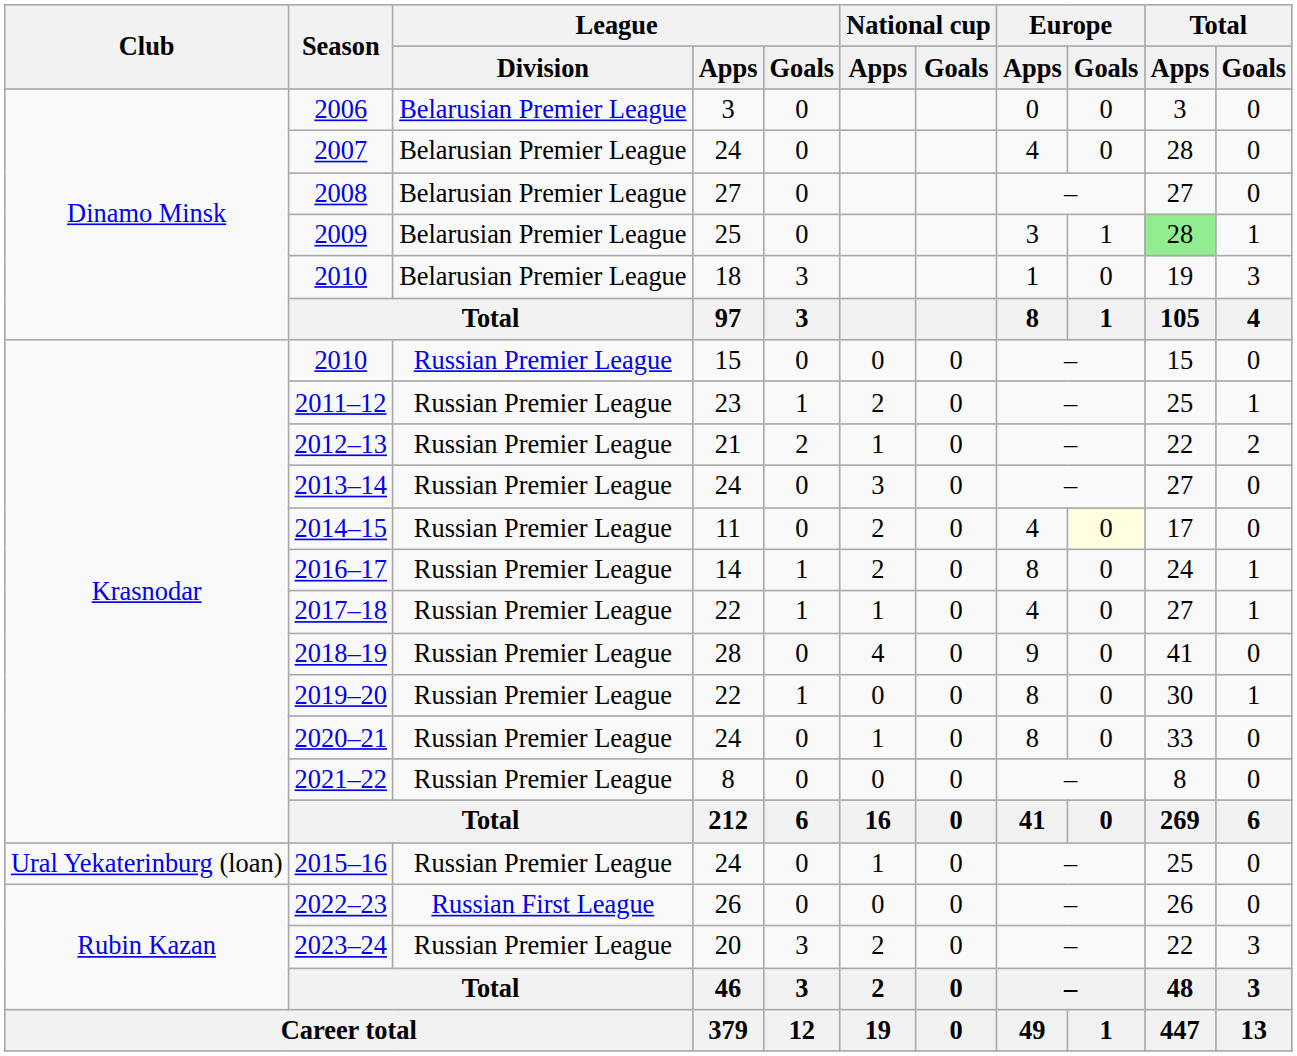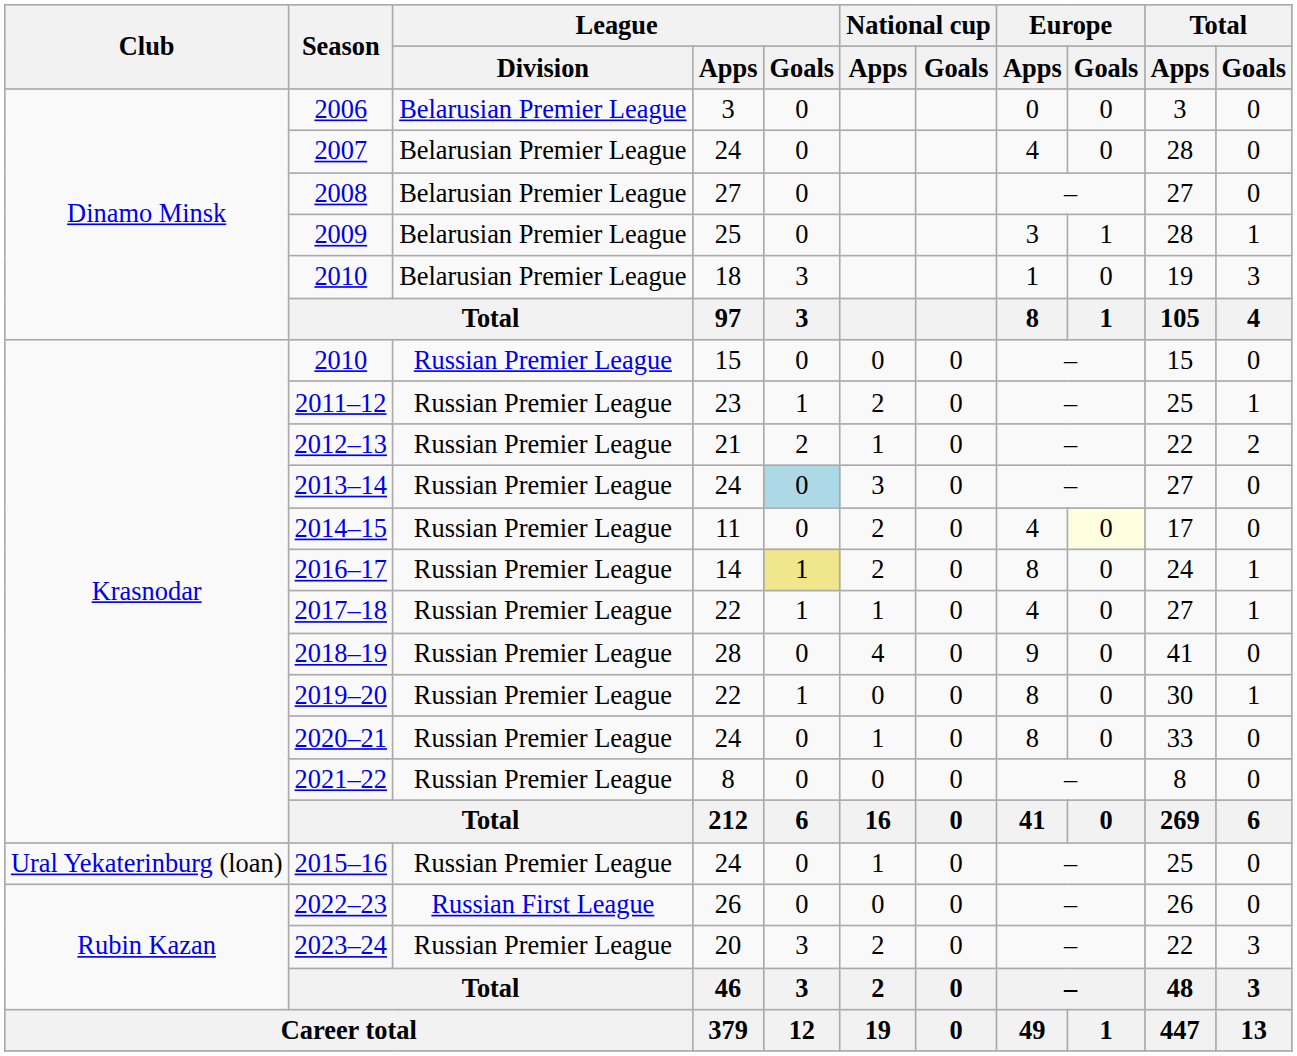2009 | Total / Apps: lightgreen background -> no background
2013–14 | League / Goals: no background -> lightblue background
2016–17 | League / Goals: no background -> khaki background
